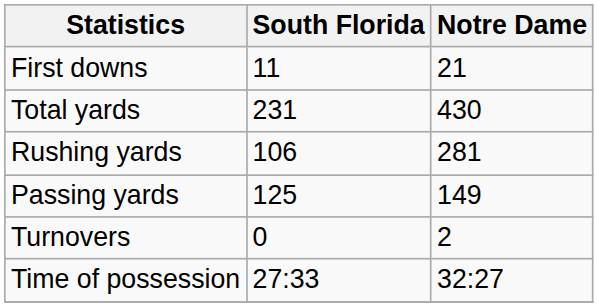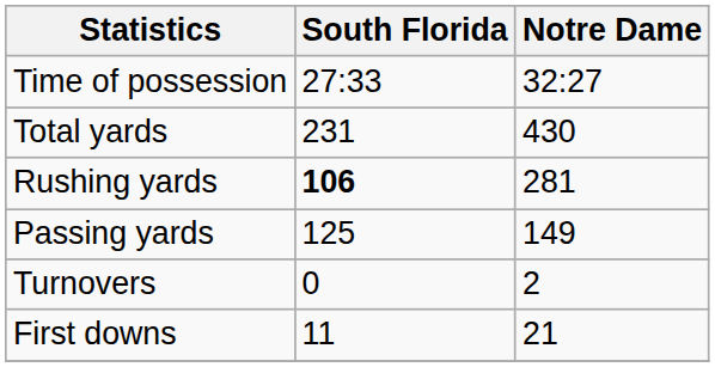rows swapped: First downs <-> Time of possession
Rushing yards | South Florida: normal -> bold
